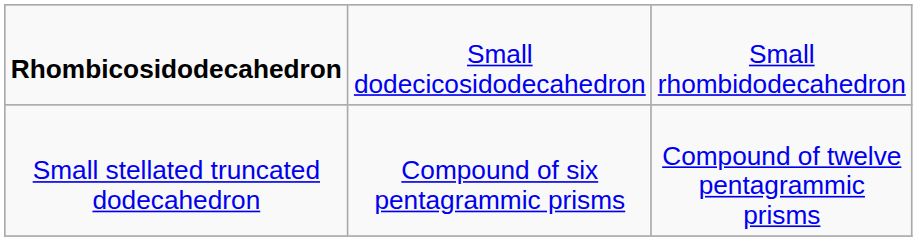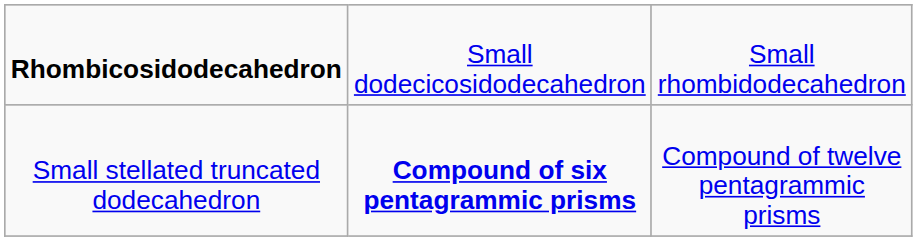Small stellated truncated dodecahedron | column 2: normal -> bold
